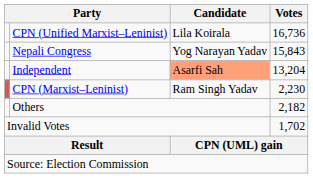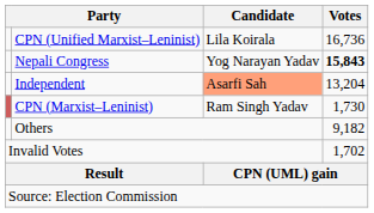Nepali Congress | Votes: normal -> bold
CPN (Marxist–Leninist) | Votes: 2,230 -> 1,730
Others | Votes: 2,182 -> 9,182
